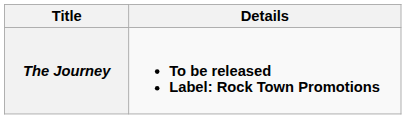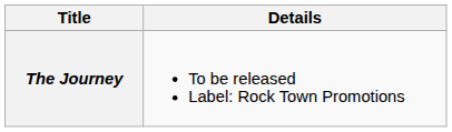The Journey | Details: bold -> normal
